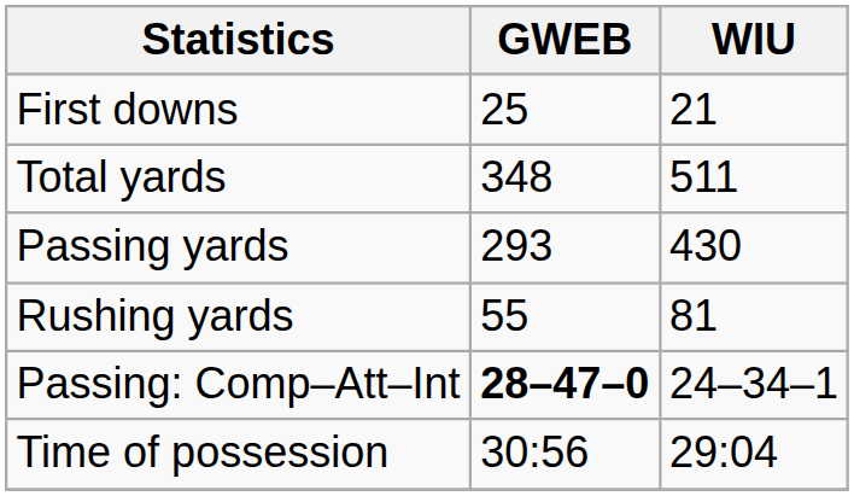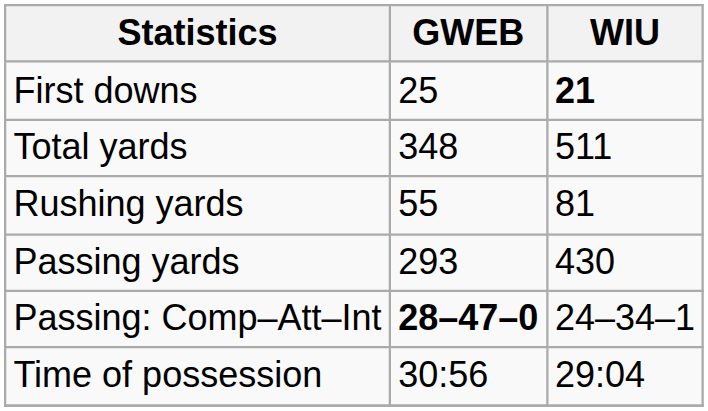First downs | WIU: normal -> bold
rows swapped: Rushing yards <-> Passing yards
